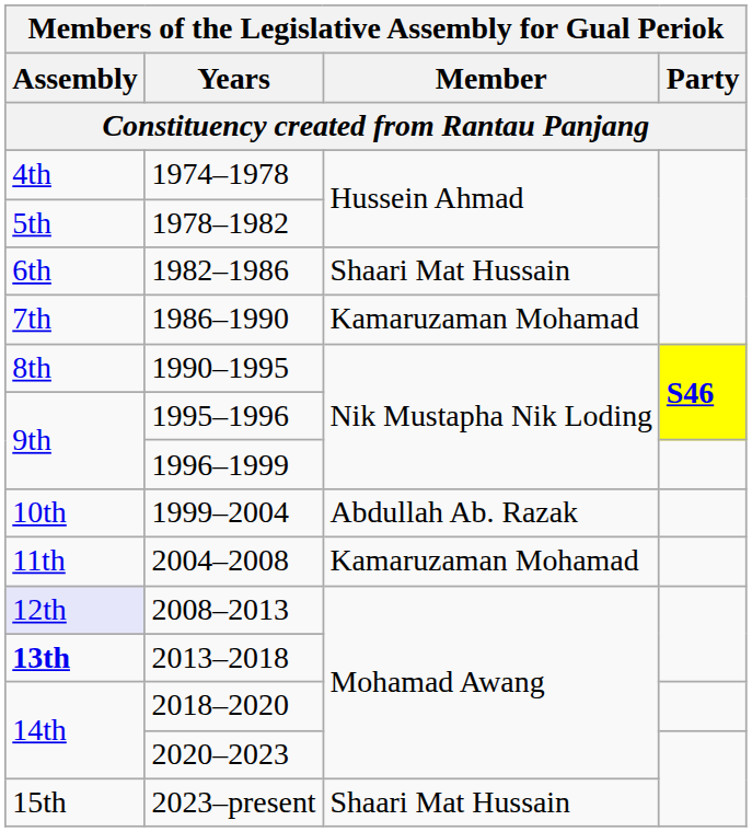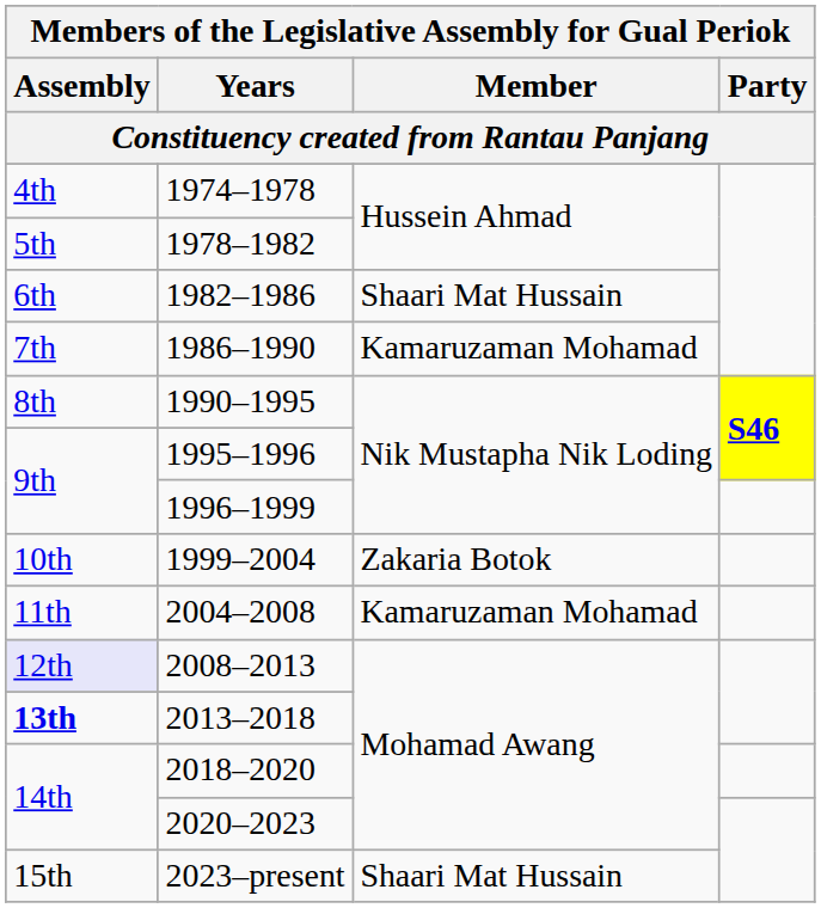1999–2004 | Member: Abdullah Ab. Razak -> Zakaria Botok
